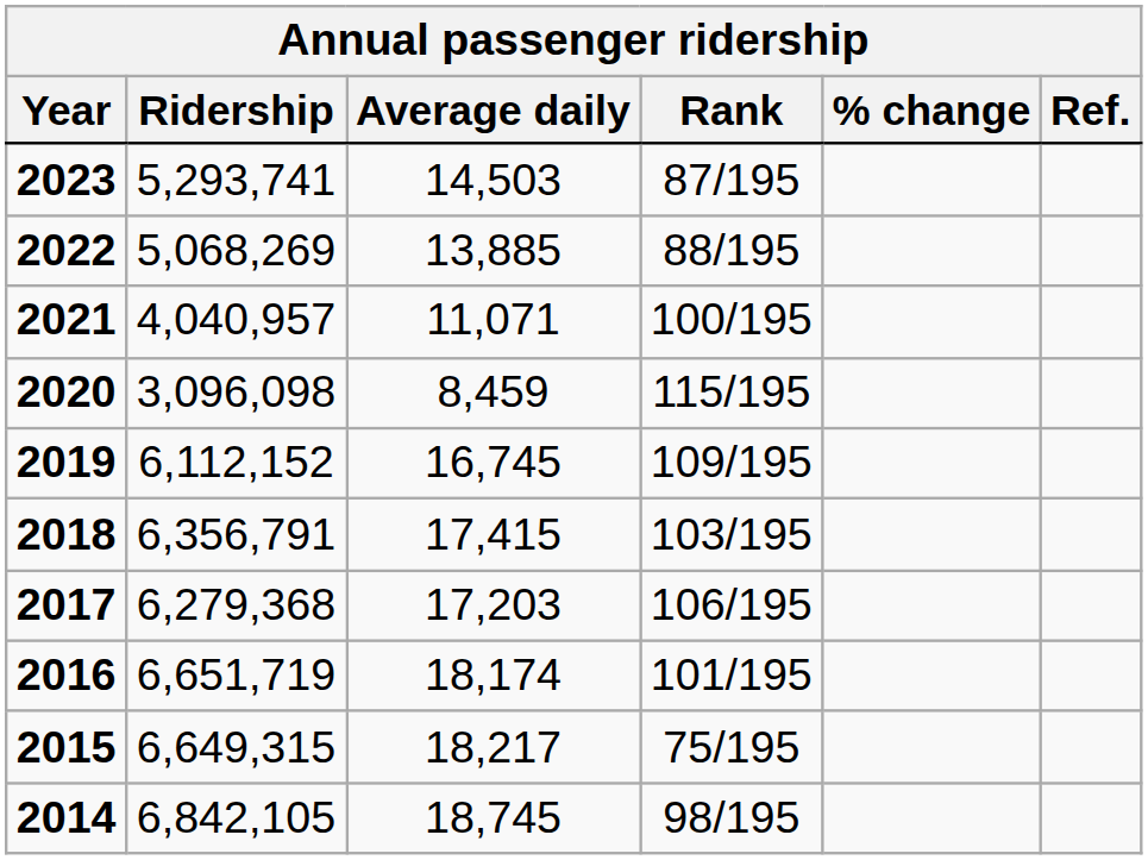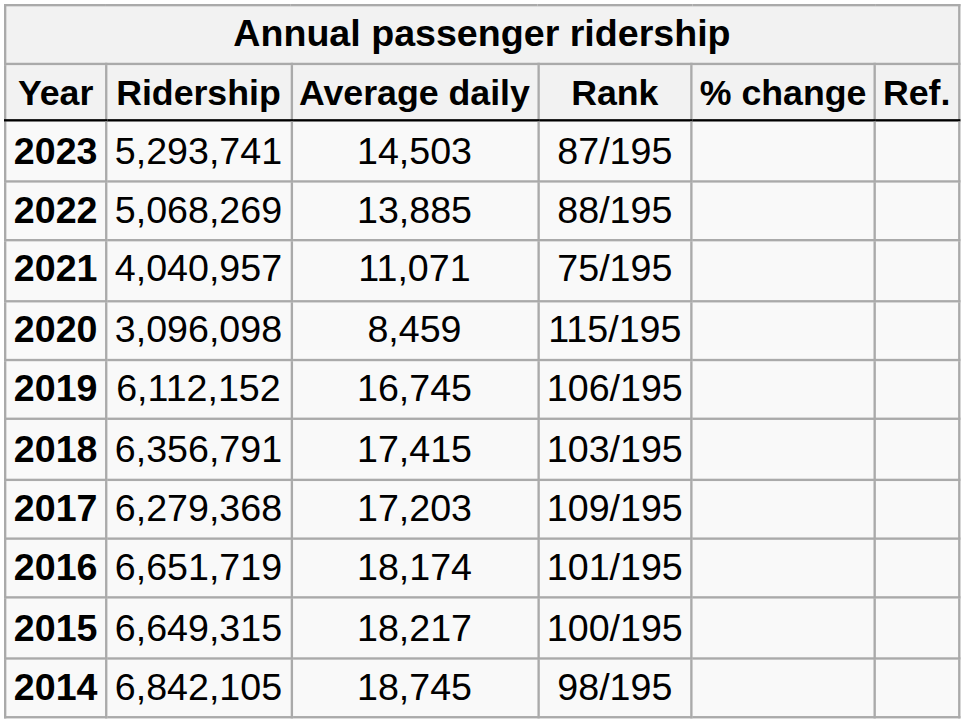2021 | Rank: 100/195 -> 75/195
2019 | Rank: 109/195 -> 106/195
2017 | Rank: 106/195 -> 109/195
2015 | Rank: 75/195 -> 100/195
